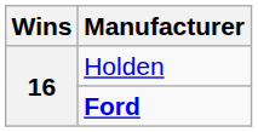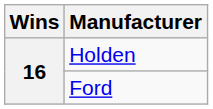Ford | Manufacturer: bold -> normal
